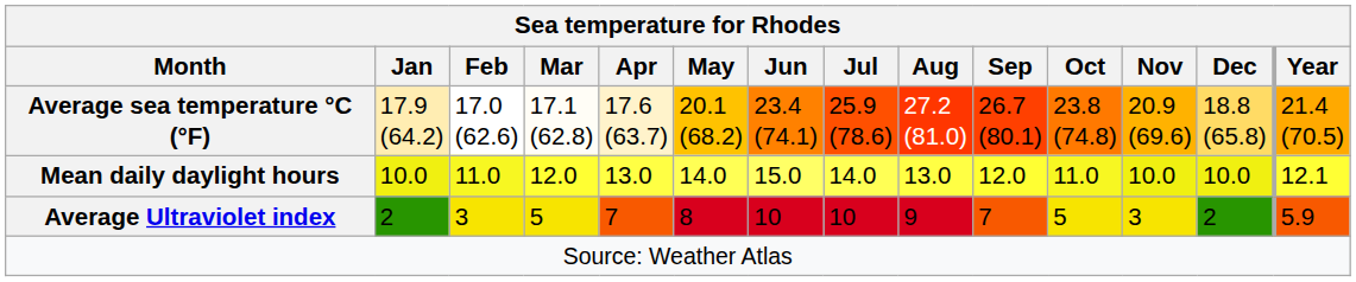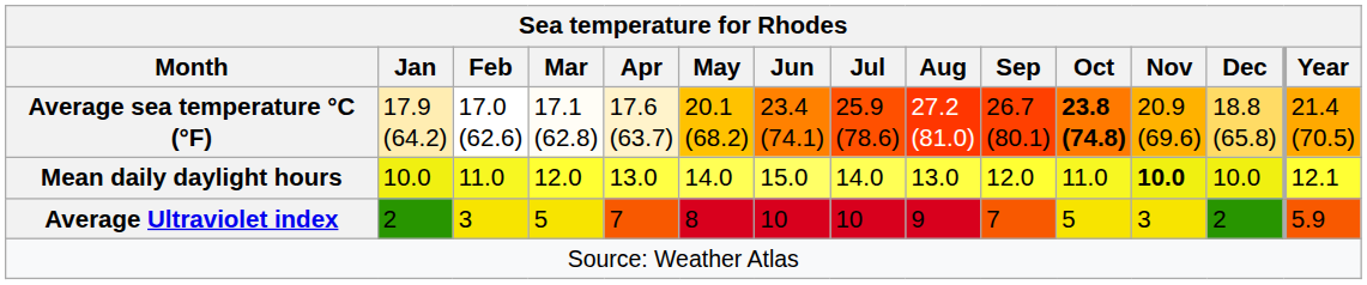row 3 | Oct: normal -> bold
row 4 | Nov: normal -> bold
